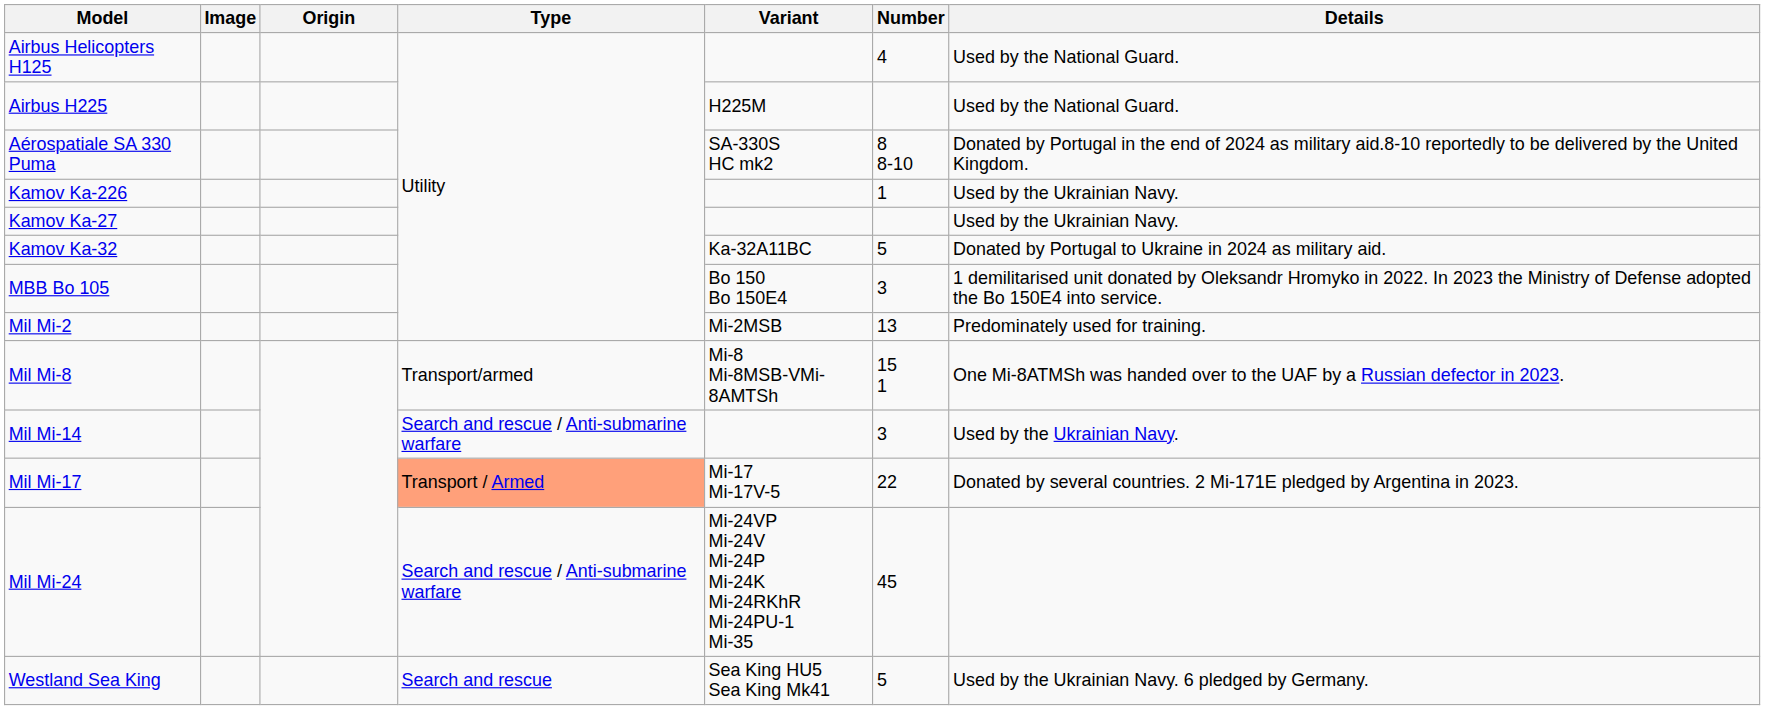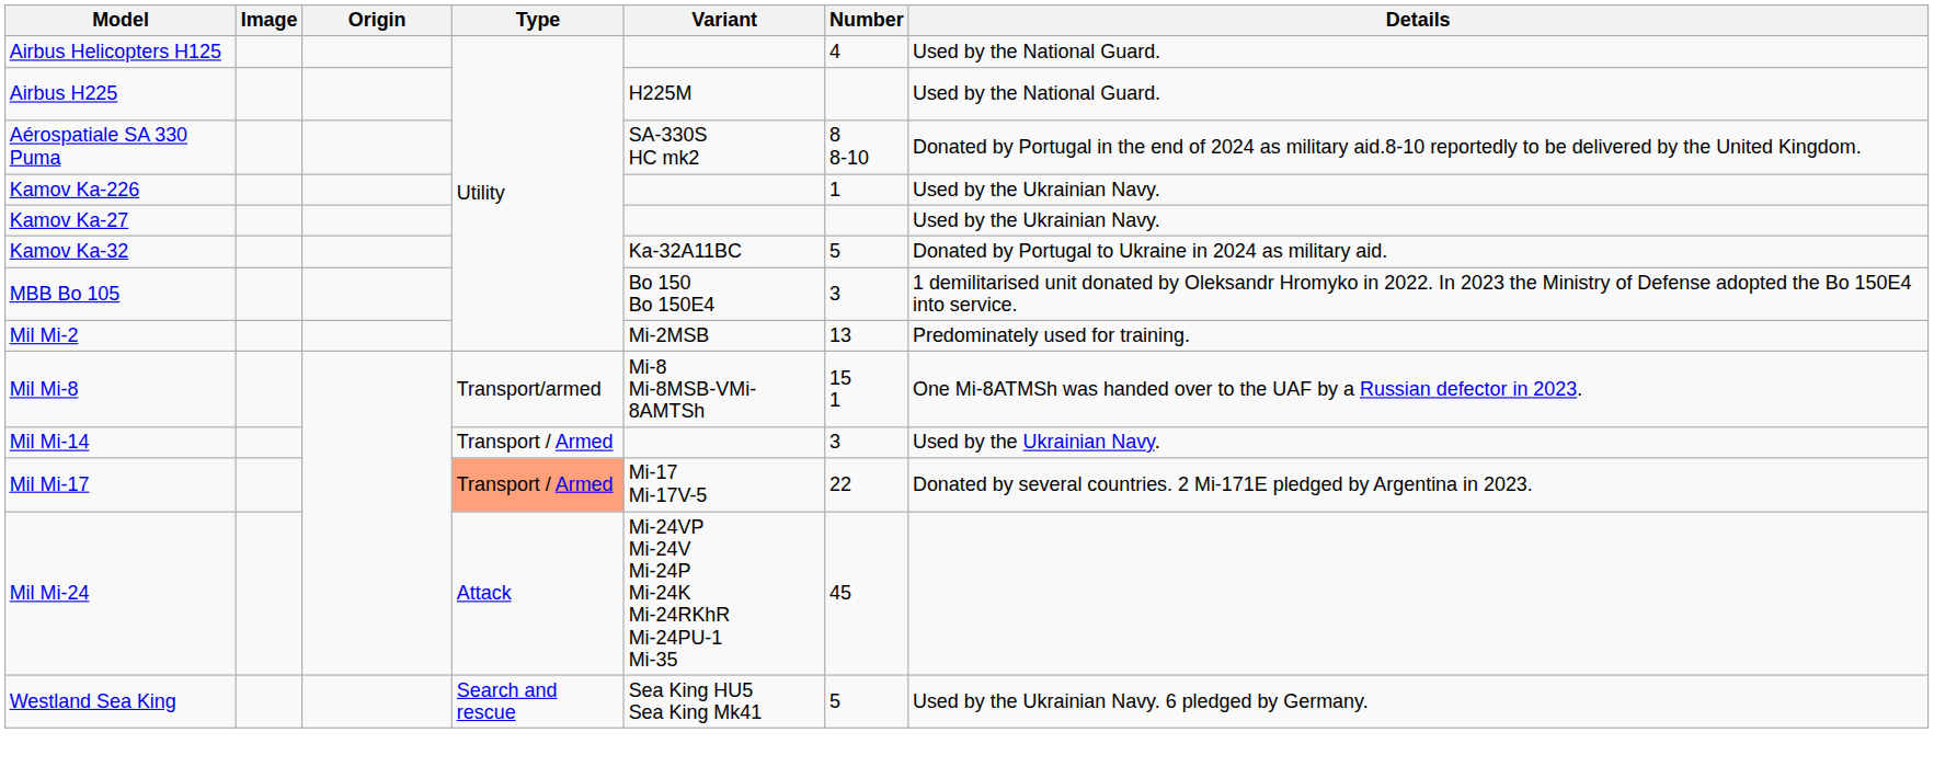Mil Mi-14 | Type: Search and rescue / Anti-submarine warfare -> Transport / Armed
Mil Mi-24 | Type: Search and rescue / Anti-submarine warfare -> Attack
